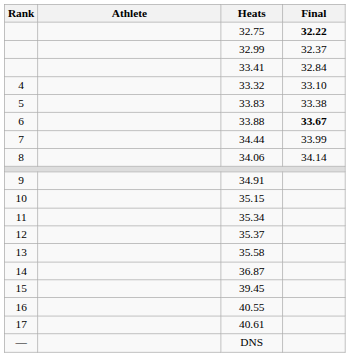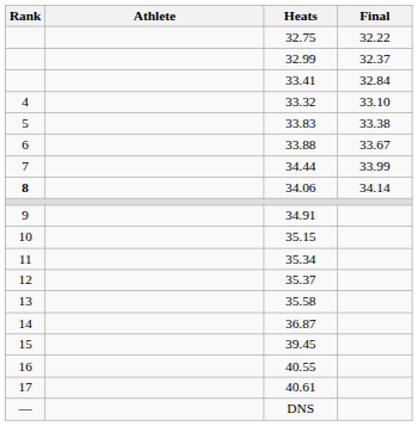32.75 | Final: bold -> normal
33.88 | Final: bold -> normal
34.06 | Rank: normal -> bold
